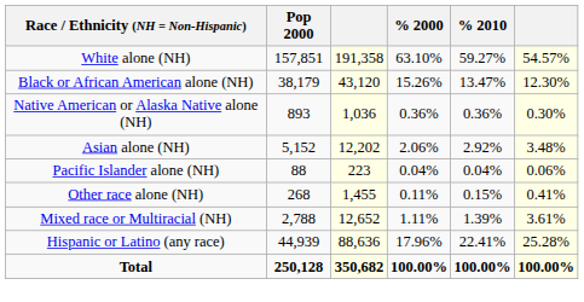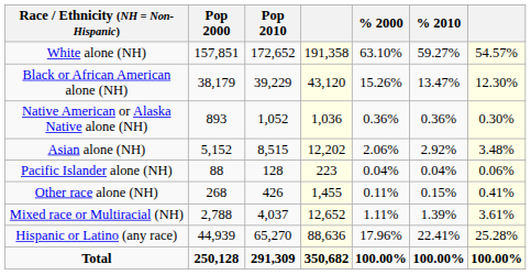+ column: Pop 2010 | 172,652 | 39,229 | 1,052 | 8,515 | 128 | 426 | 4,037 | 65,270 | 291,309
